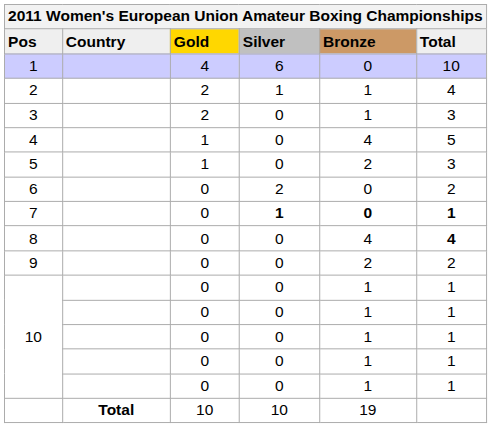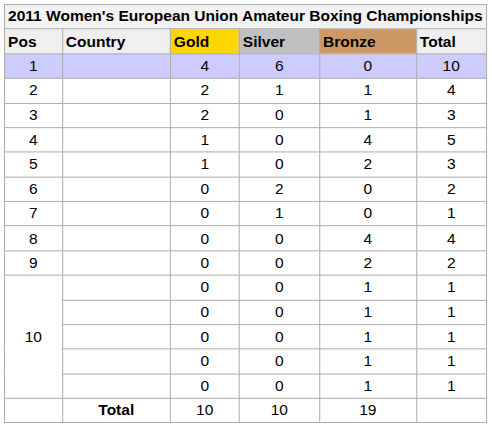7 | Silver: bold -> normal
7 | Bronze: bold -> normal
7 | Total: bold -> normal
8 | Total: bold -> normal
